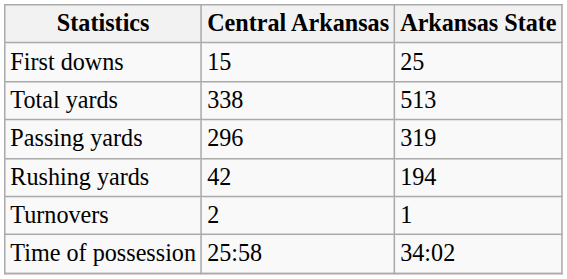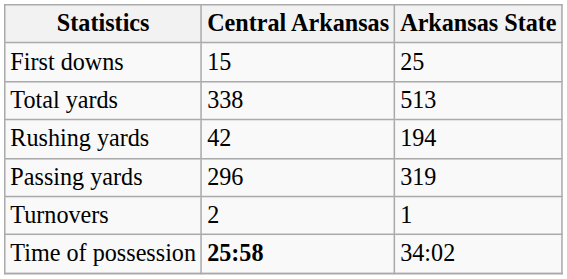rows swapped: Rushing yards <-> Passing yards
Time of possession | Central Arkansas: normal -> bold
